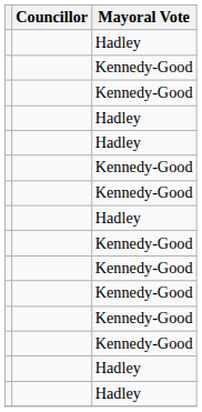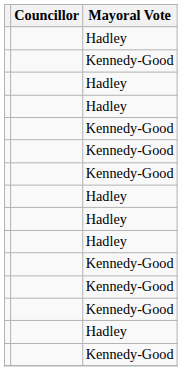row 4 | Mayoral Vote: Kennedy-Good -> Hadley
row 6 | Mayoral Vote: Hadley -> Kennedy-Good
row 10 | Mayoral Vote: Kennedy-Good -> Hadley
row 11 | Mayoral Vote: Kennedy-Good -> Hadley
row 16 | Mayoral Vote: Hadley -> Kennedy-Good
